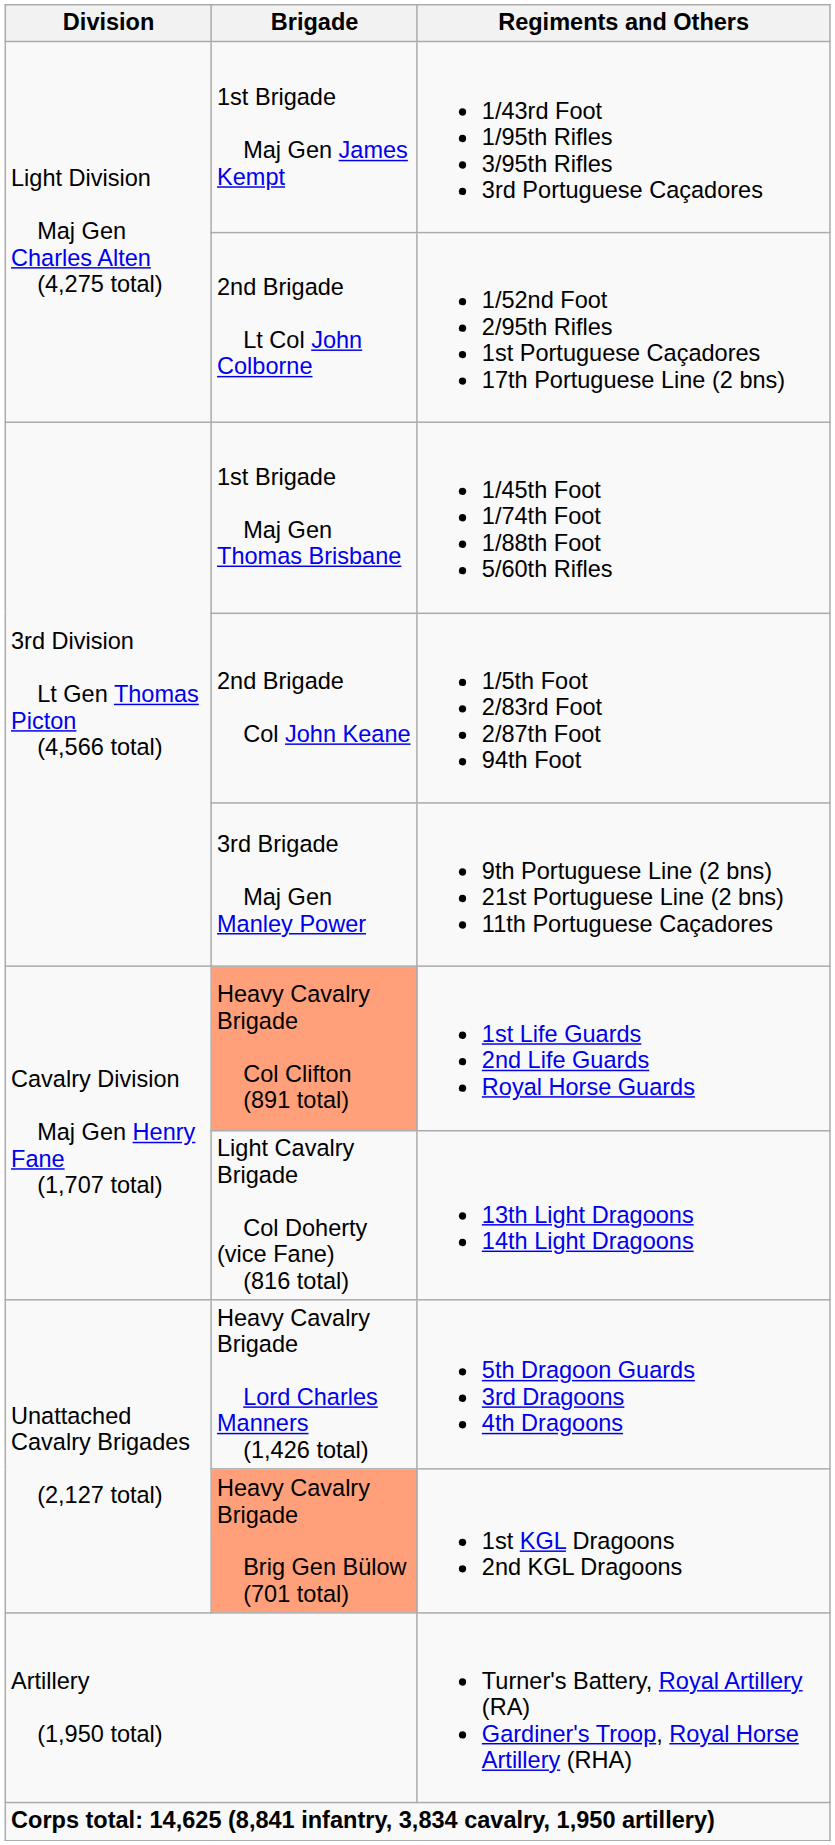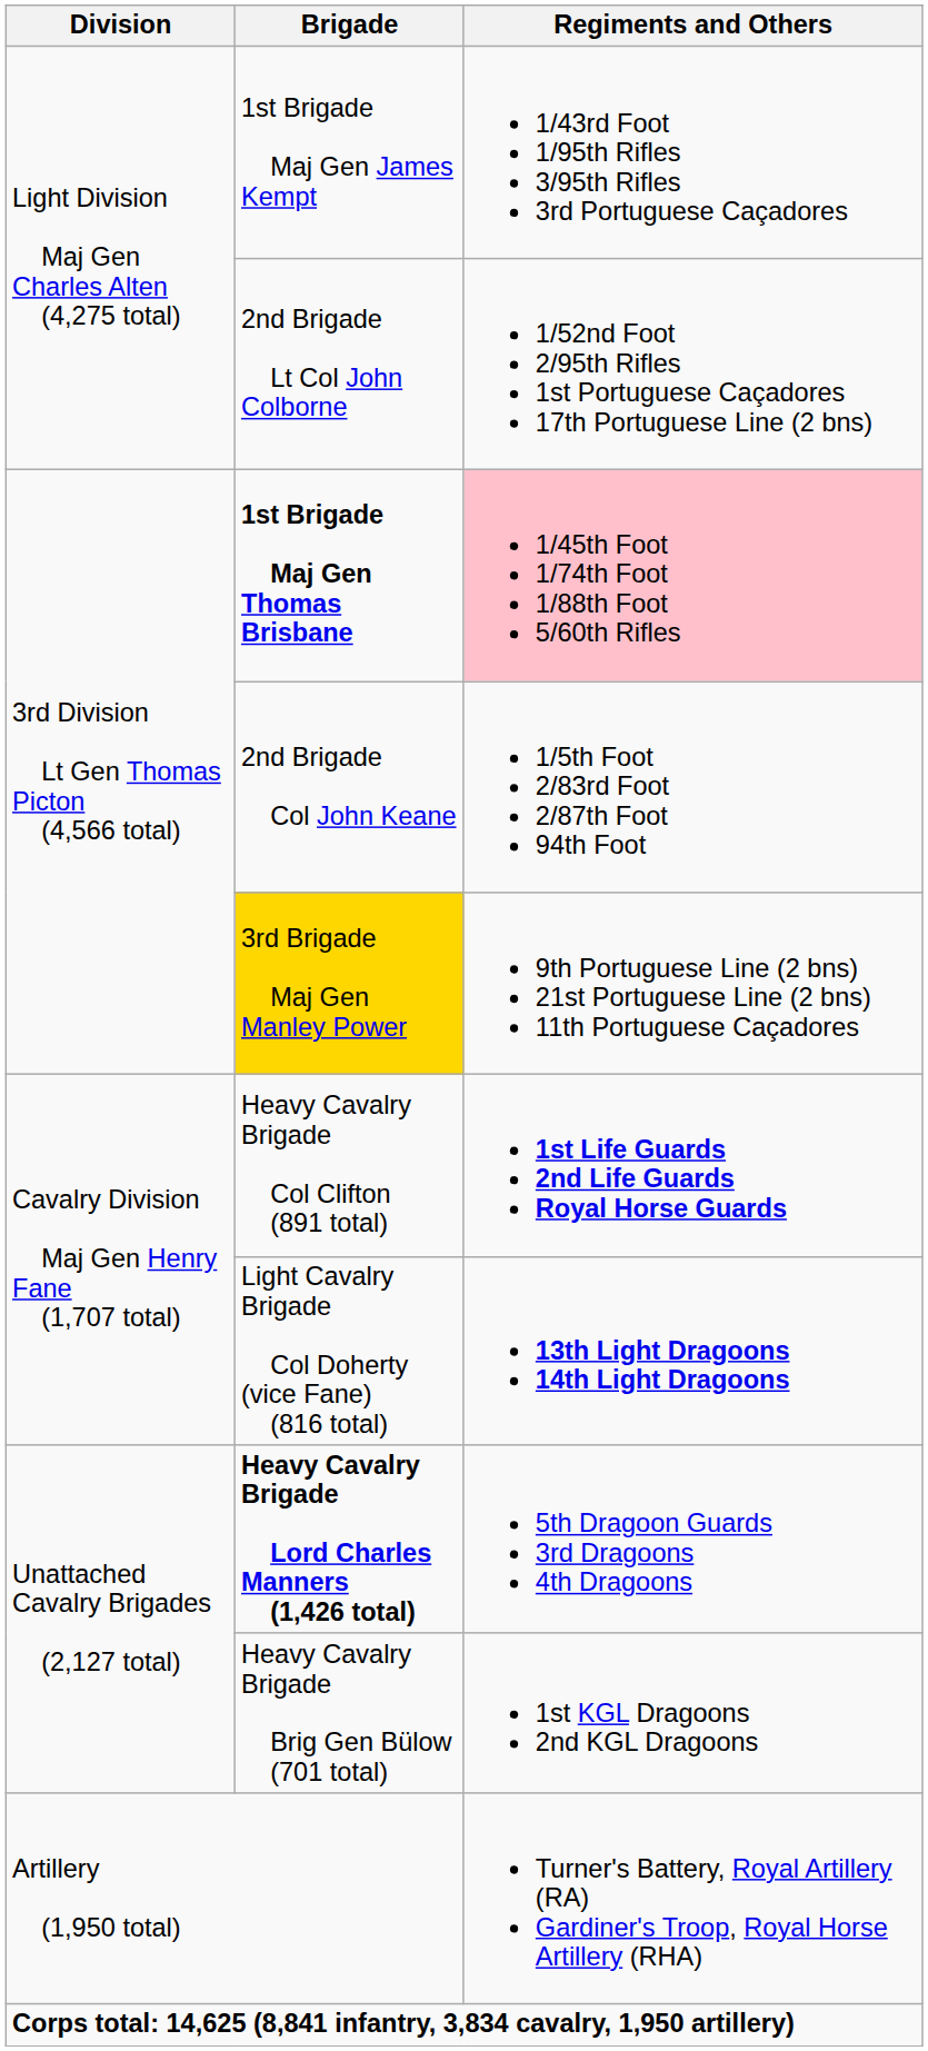row 4 | Brigade: normal -> bold
row 4 | Regiments and Others: no background -> pink background
row 6 | Brigade: no background -> gold background
row 7 | Brigade: lightsalmon background -> no background
row 7 | Regiments and Others: normal -> bold
row 8 | Regiments and Others: normal -> bold
row 9 | Brigade: normal -> bold
row 10 | Brigade: lightsalmon background -> no background
